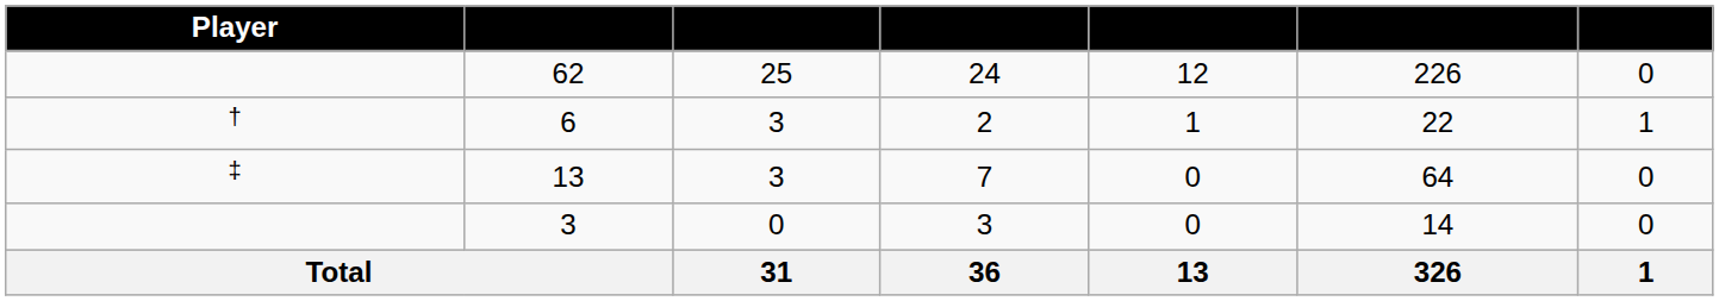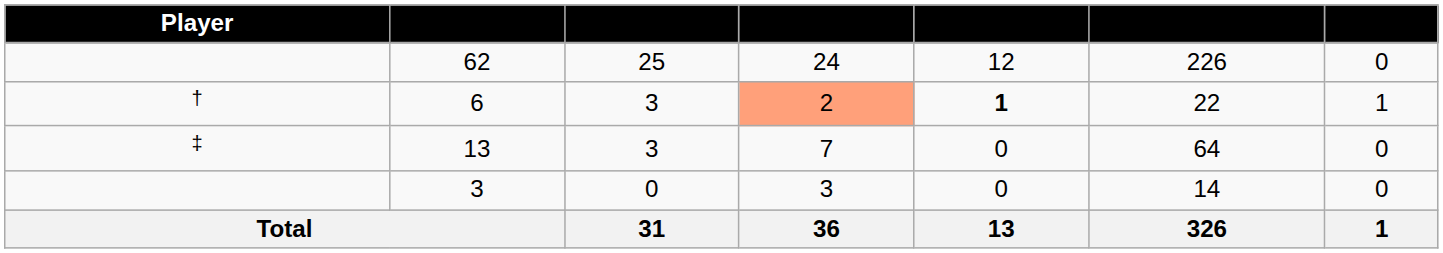6 | column 4: no background -> lightsalmon background
6 | column 5: normal -> bold
